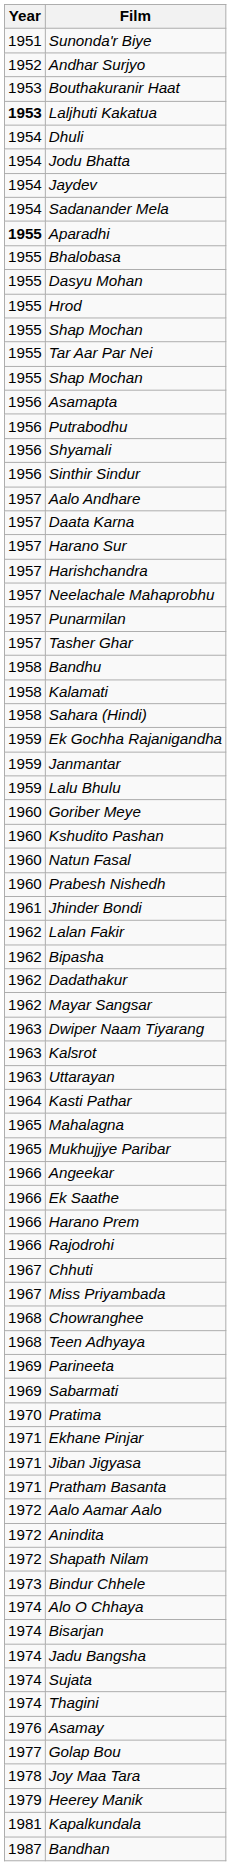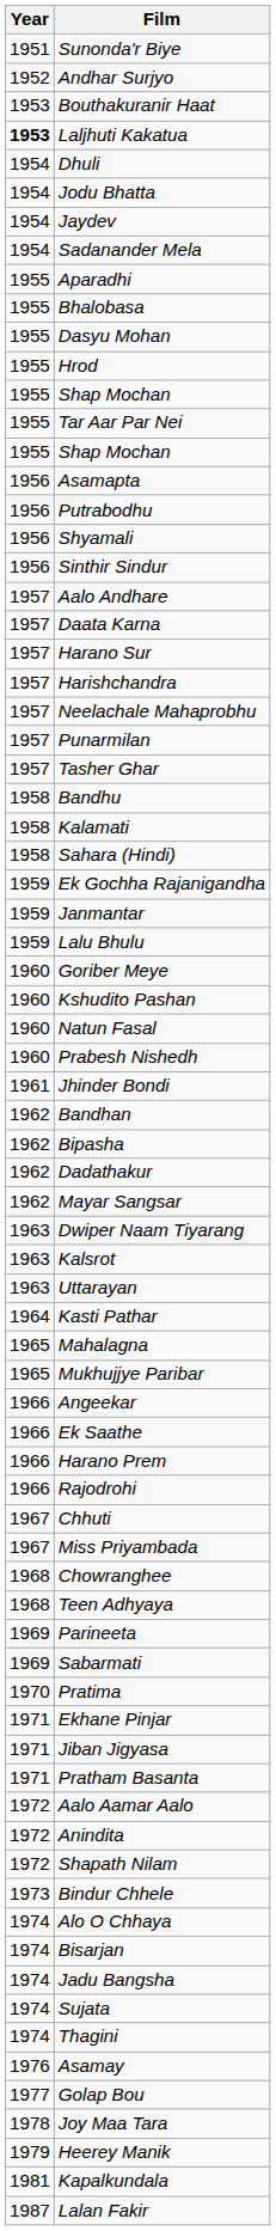row 10 | Year: bold -> normal
row 39 | Film: Lalan Fakir -> Bandhan
row 77 | Film: Bandhan -> Lalan Fakir
